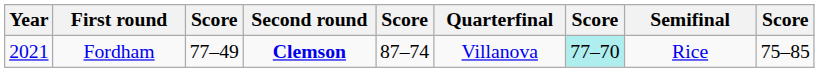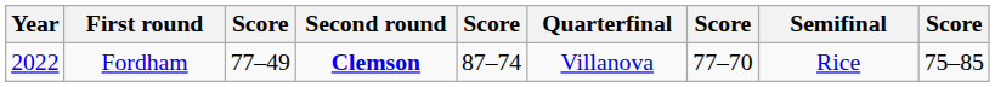Fordham | Year: 2021 -> 2022
Fordham | column 7: paleturquoise background -> no background
